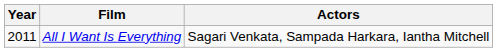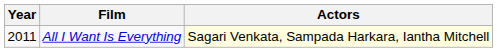row 2 | Actors: no background -> lightyellow background
